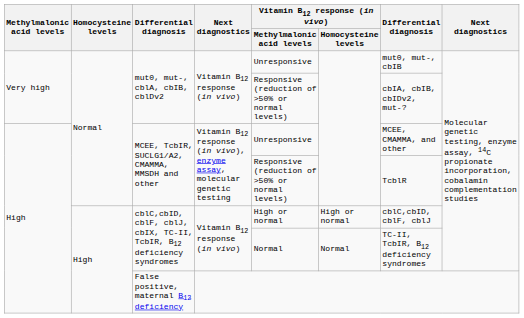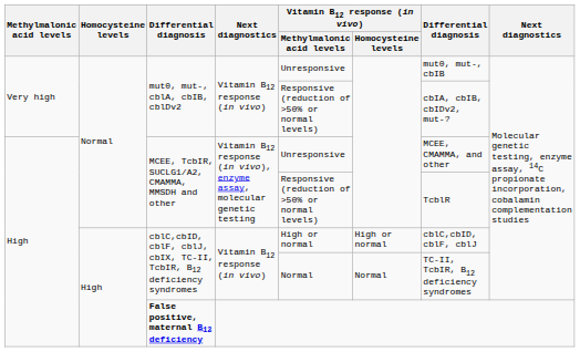False positive, maternal B12 deficiency | column 3: normal -> bold
